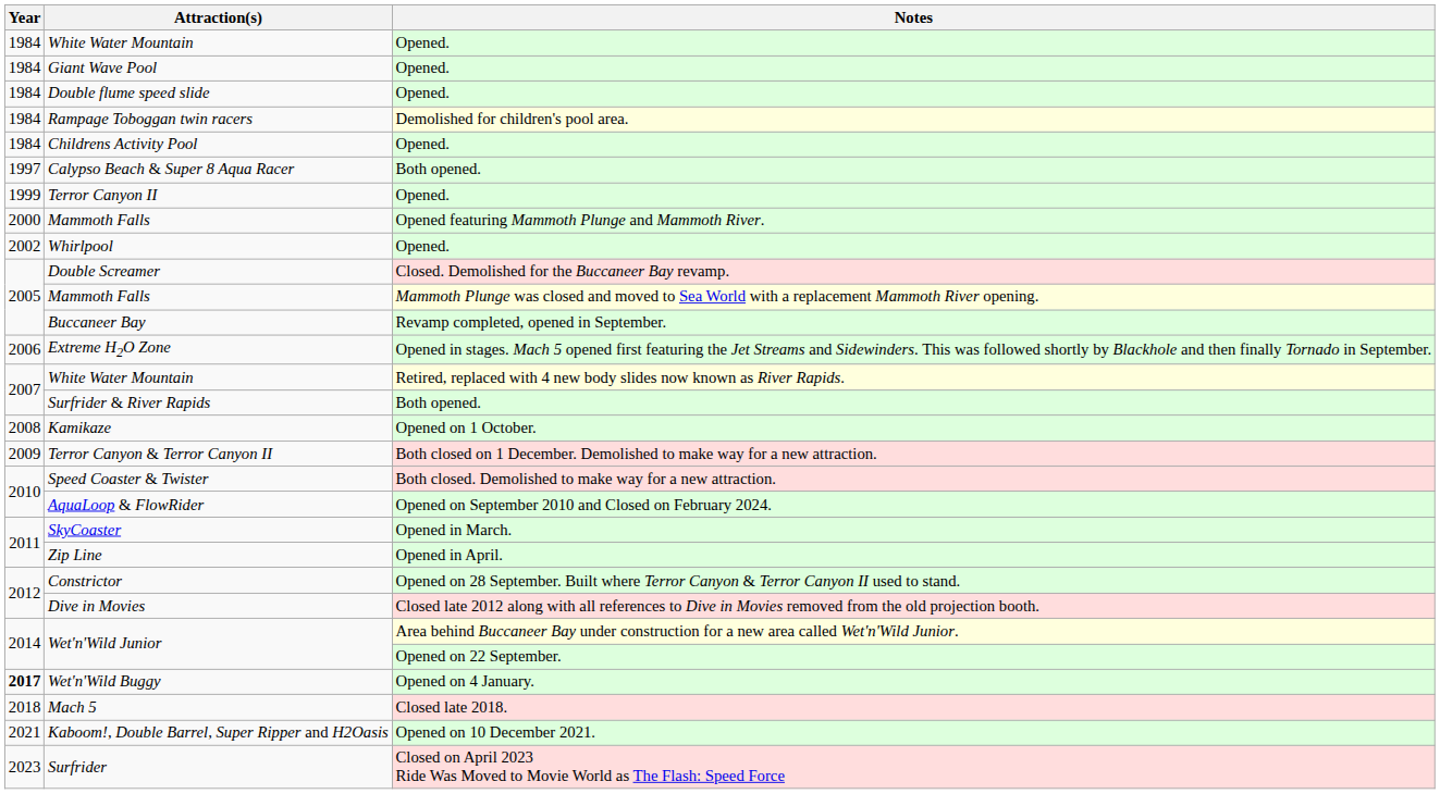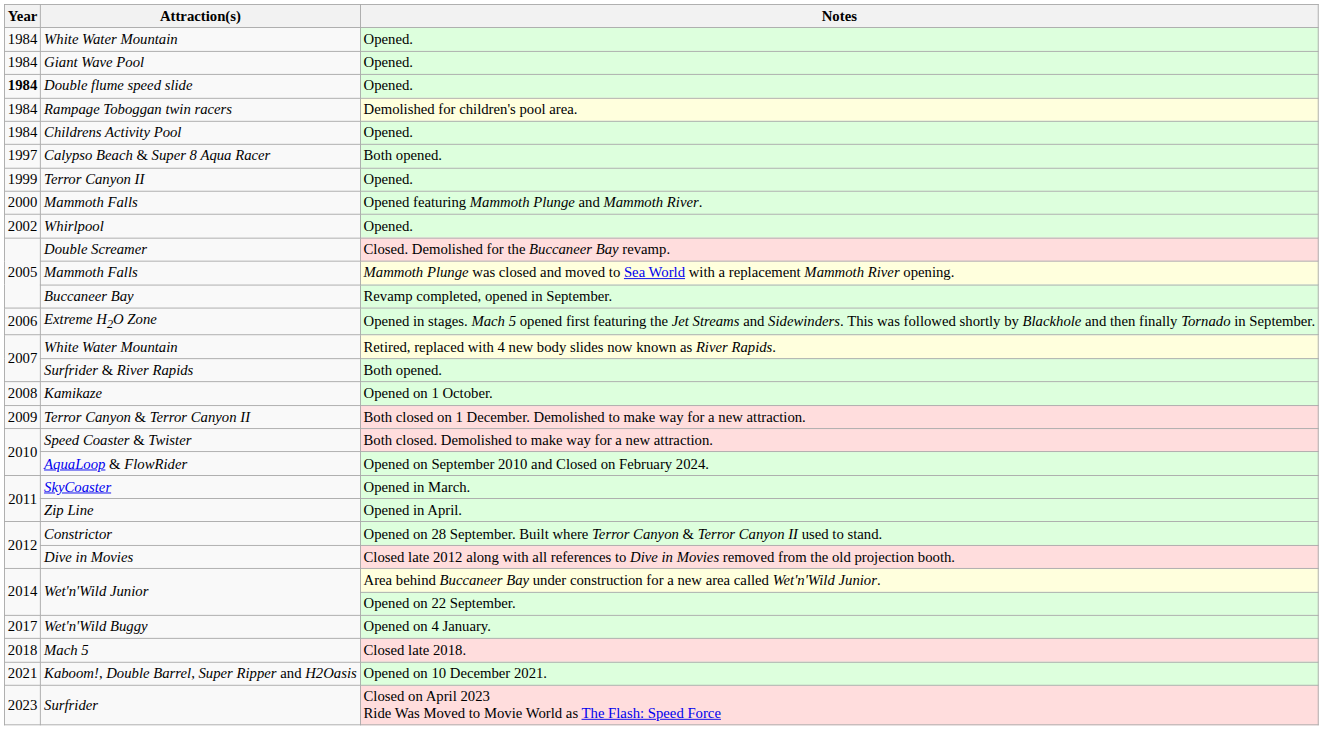Double flume speed slide | Year: normal -> bold
Wet'n'Wild Buggy | Year: bold -> normal
